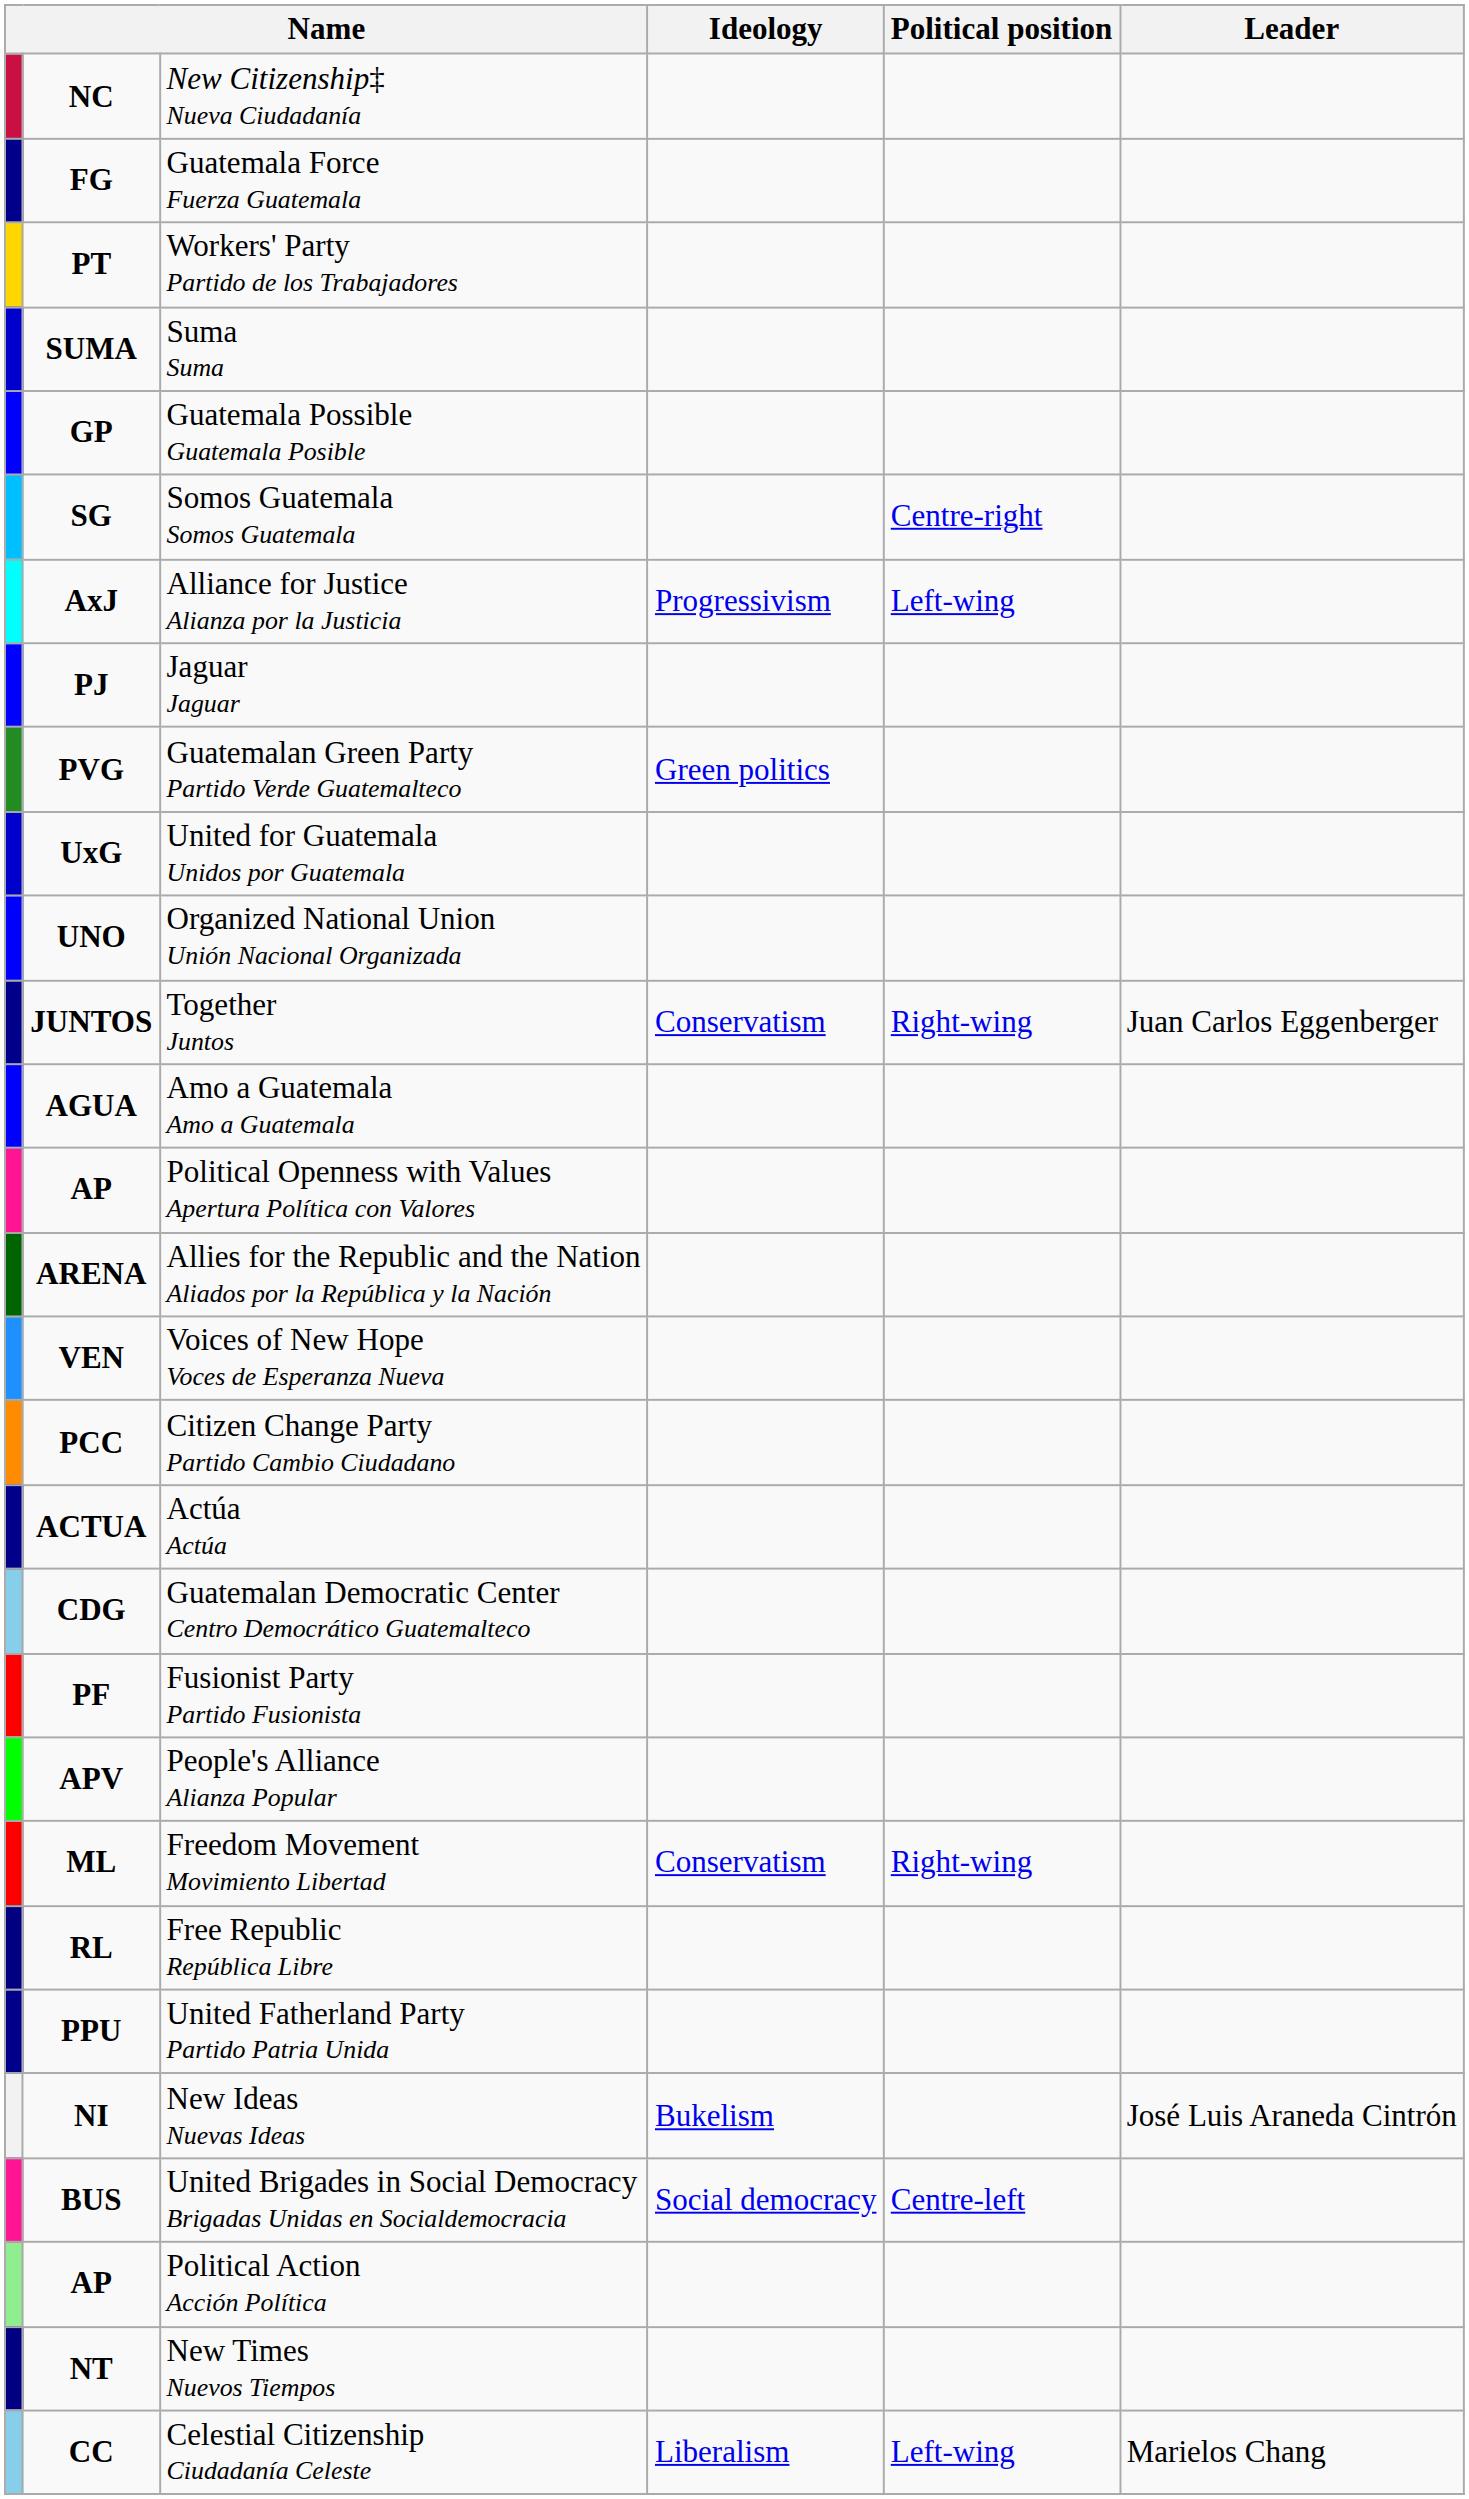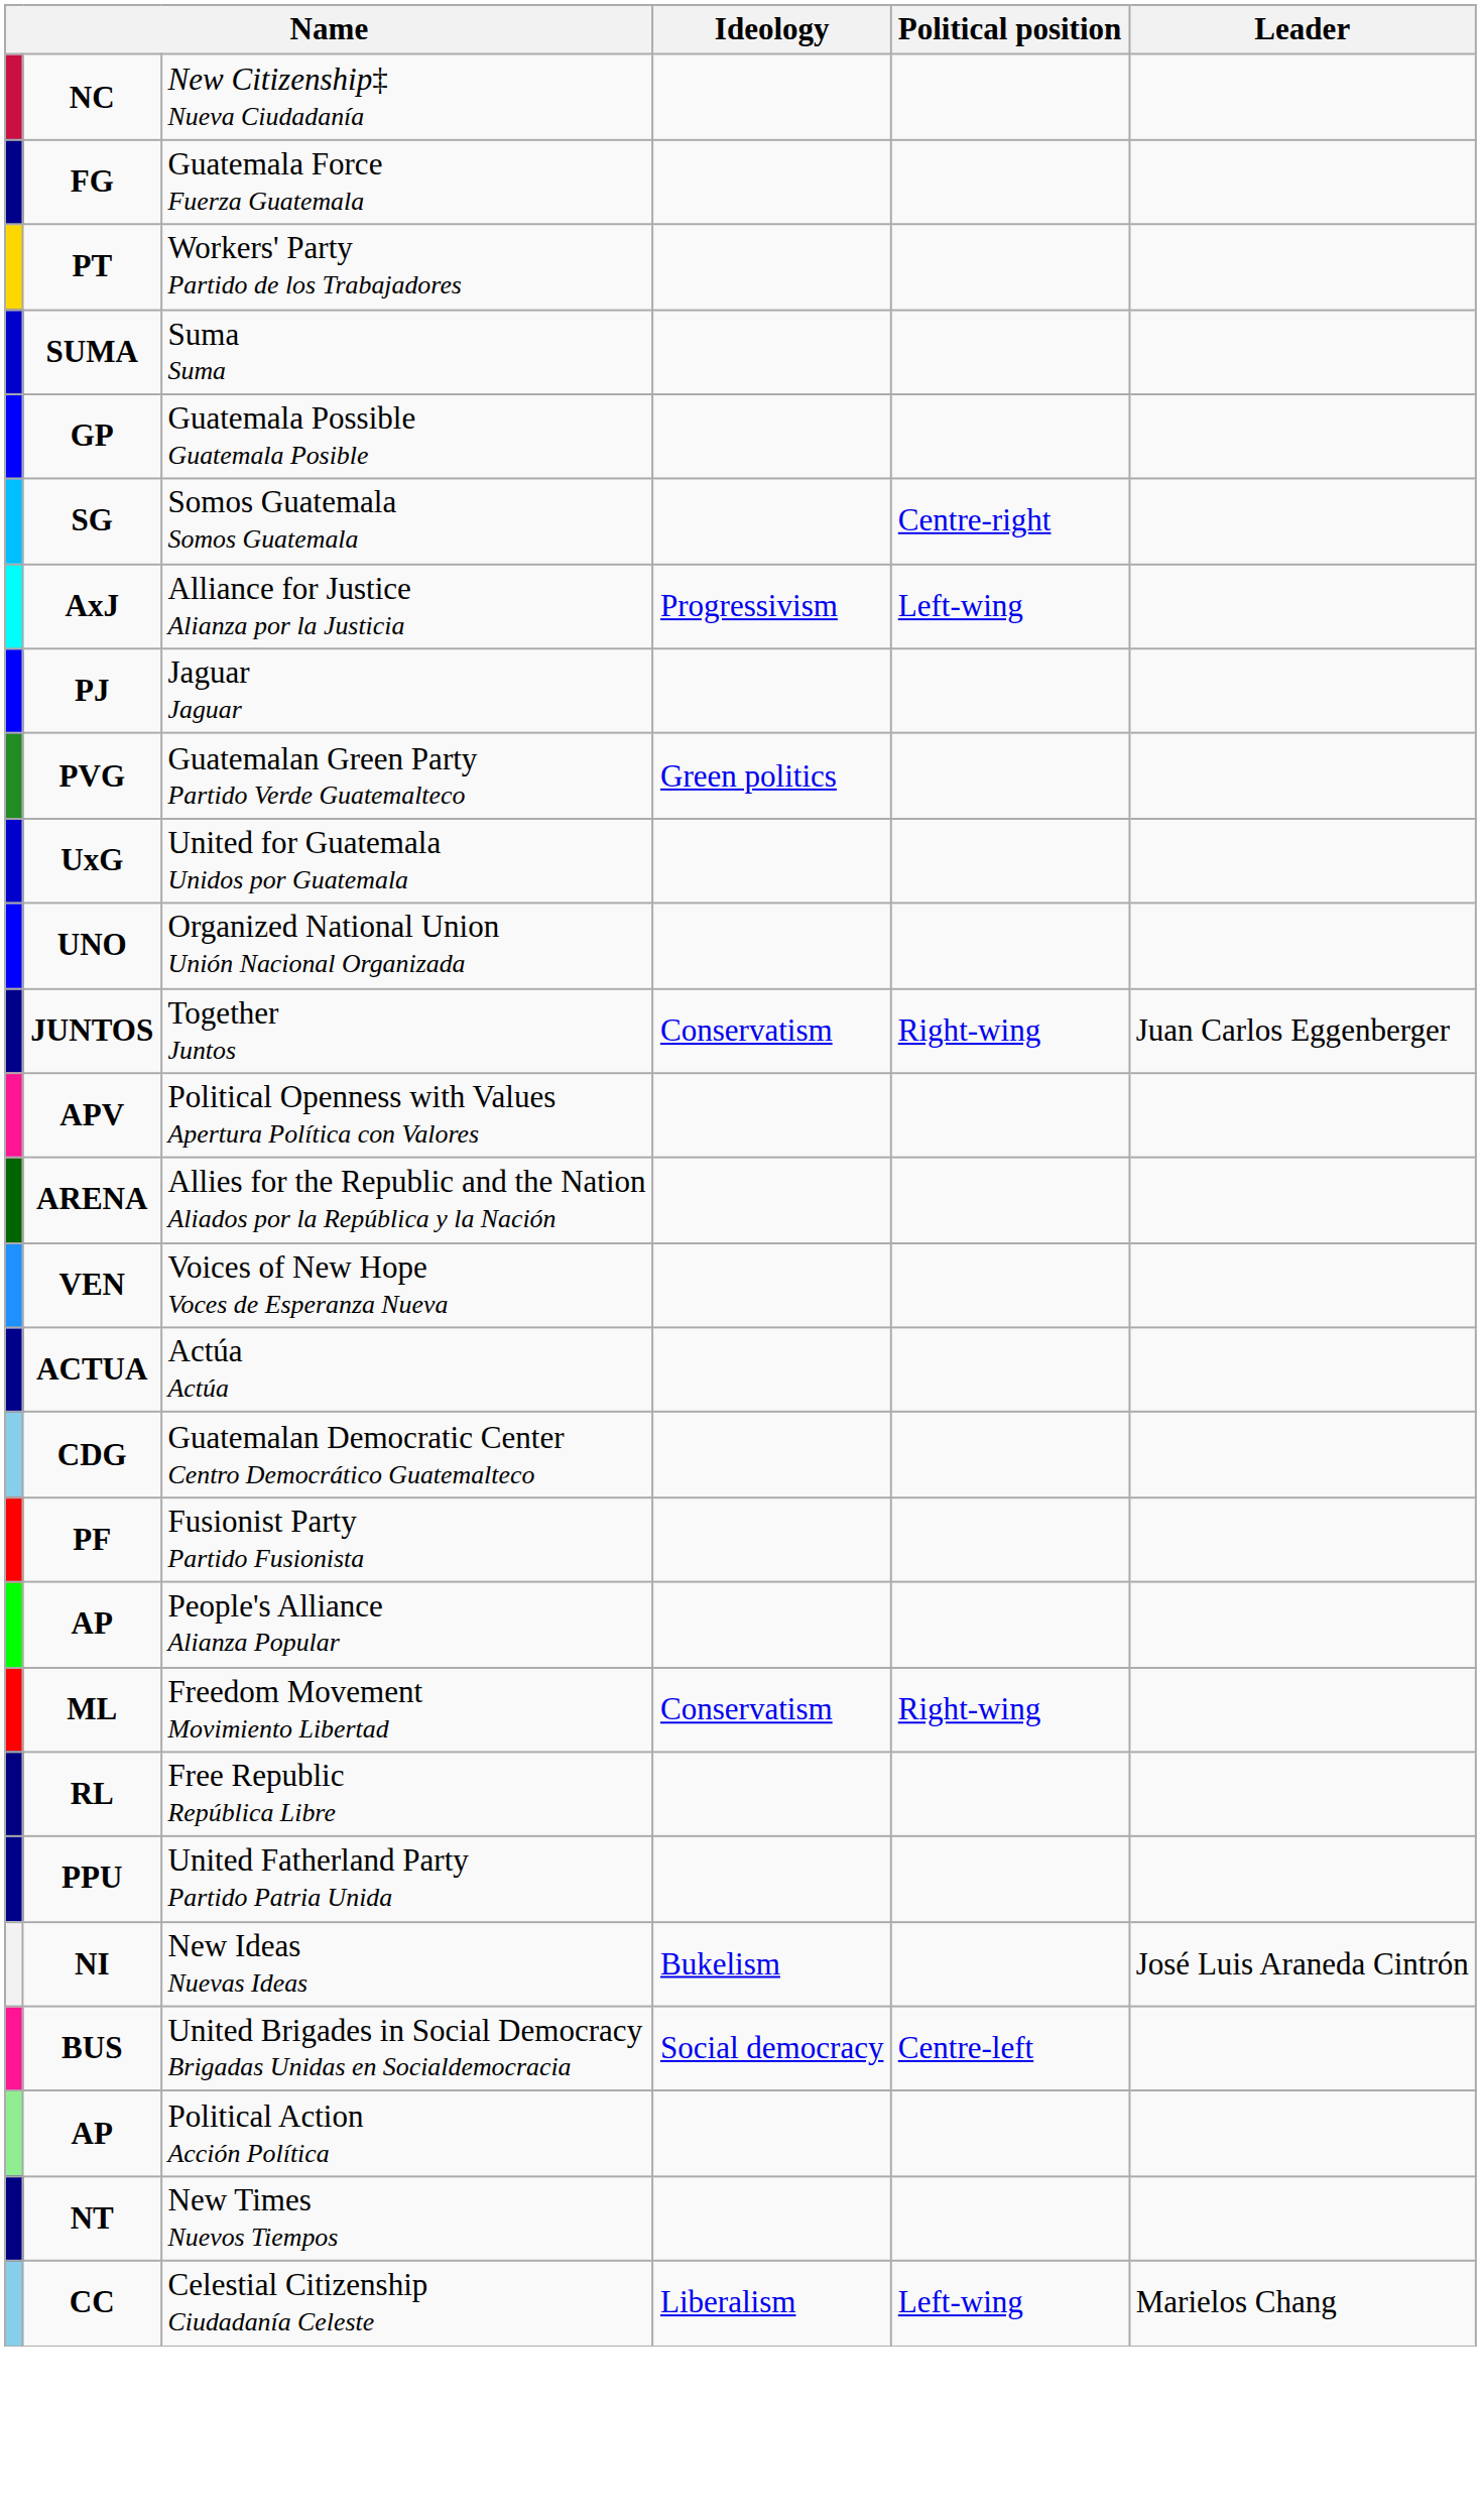- row: AGUA | Amo a Guatemala Amo a Guatemala
Political Openness with Values Apertura Política con Valores | column 2: AP -> APV
- row: PCC | Citizen Change Party Partido Cambio Ciudadano
People's Alliance Alianza Popular | column 2: APV -> AP
